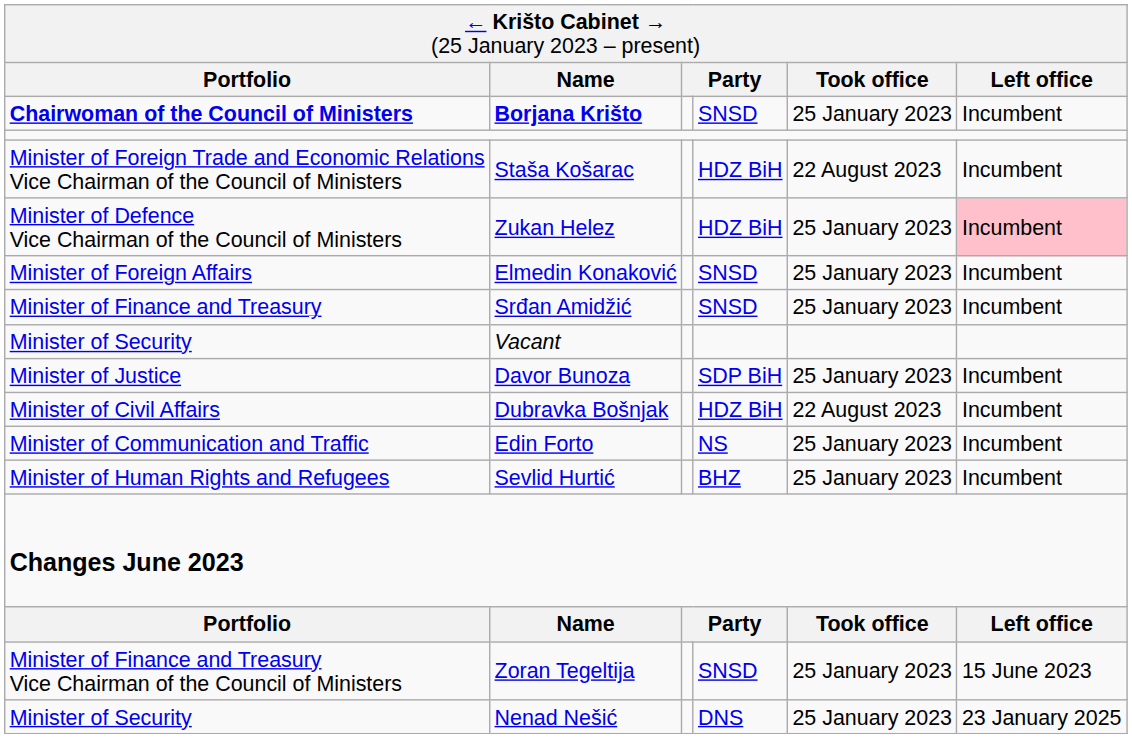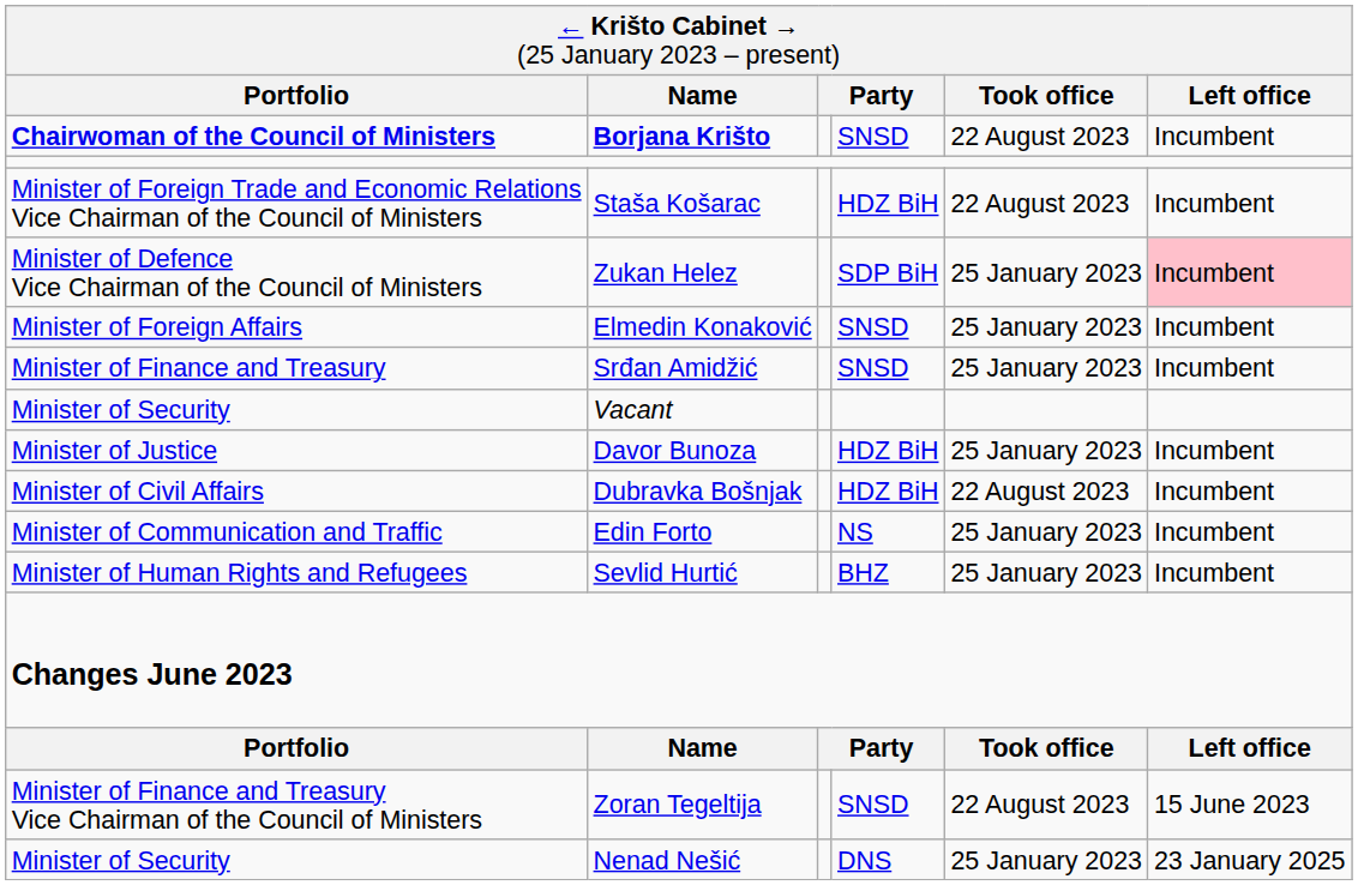Borjana Krišto | column 5: 25 January 2023 -> 22 August 2023
Zukan Helez | column 4: HDZ BiH -> SDP BiH
Davor Bunoza | column 4: SDP BiH -> HDZ BiH
Zoran Tegeltija | column 5: 25 January 2023 -> 22 August 2023
